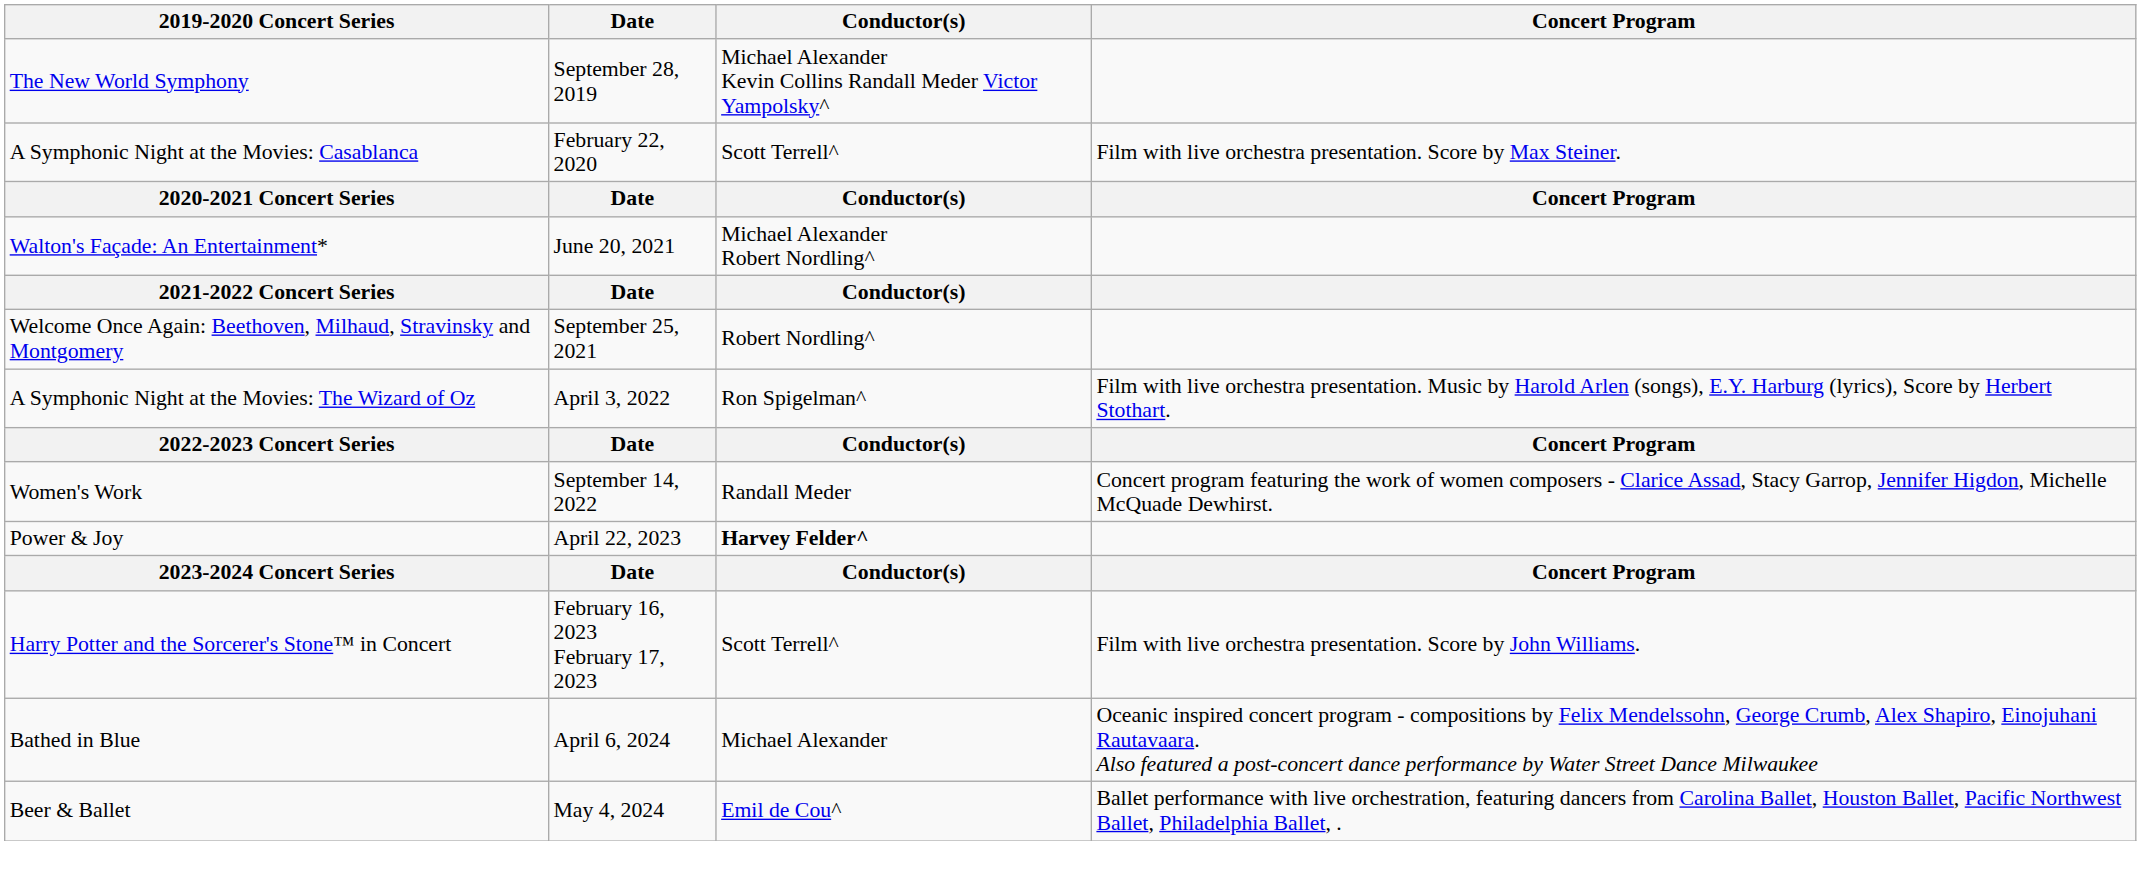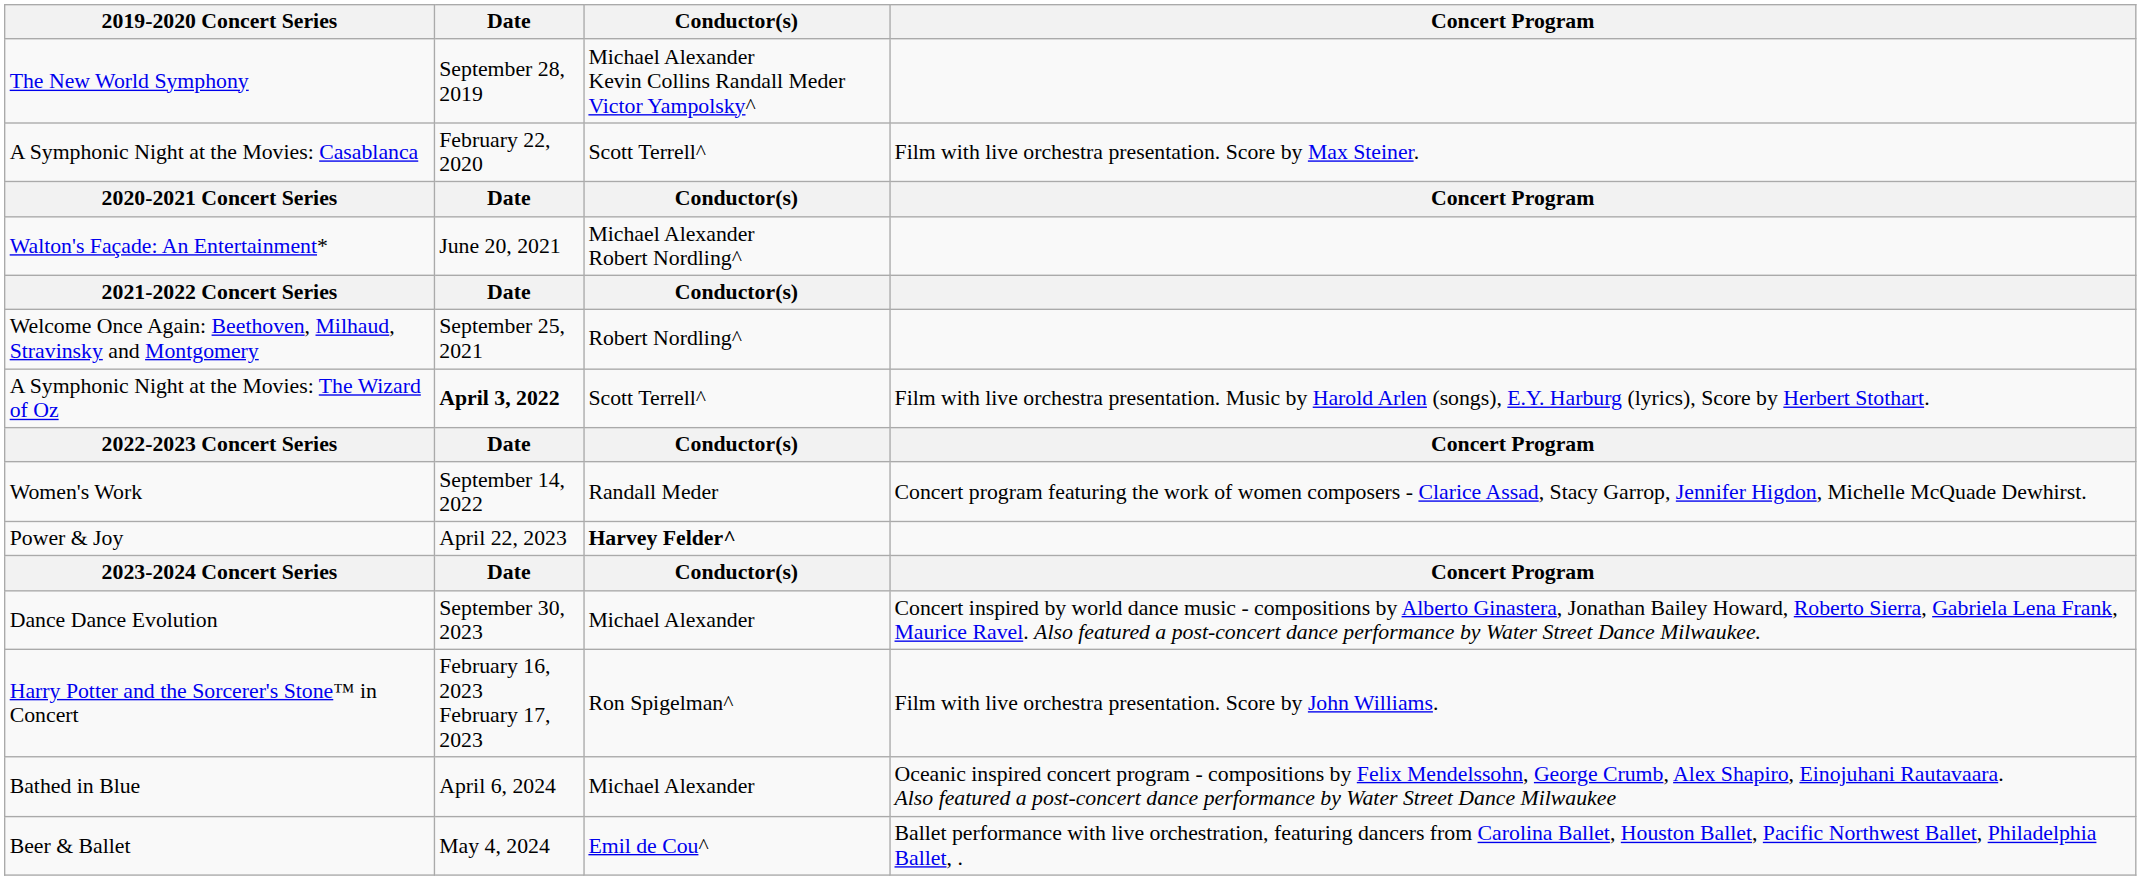A Symphonic Night at the Movies: The Wizard of Oz | Date: normal -> bold
A Symphonic Night at the Movies: The Wizard of Oz | Conductor(s): Ron Spigelman^ -> Scott Terrell^
+ row: Dance Dance Evolution | September 30, 2023 | Michael Alexander | Concert inspired by world dance music - compositions by Alberto Ginastera, Jonathan Bailey Howard, Roberto Sierra, Gabriela Lena Frank, Maurice Ravel. Also featured a post-concert dance performance by Water Street Dance Milwaukee.
Harry Potter and the Sorcerer's Stone™ in Concert | Conductor(s): Scott Terrell^ -> Ron Spigelman^
